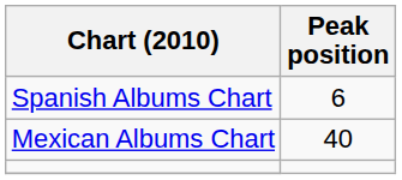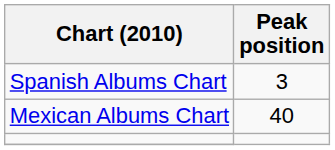row 2 | Peak position: 6 -> 3
